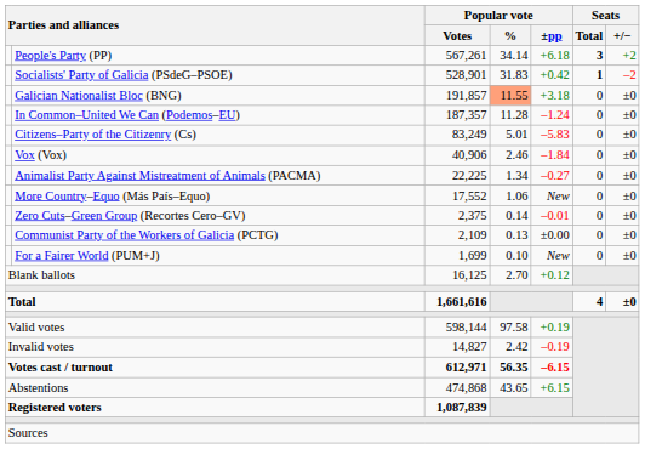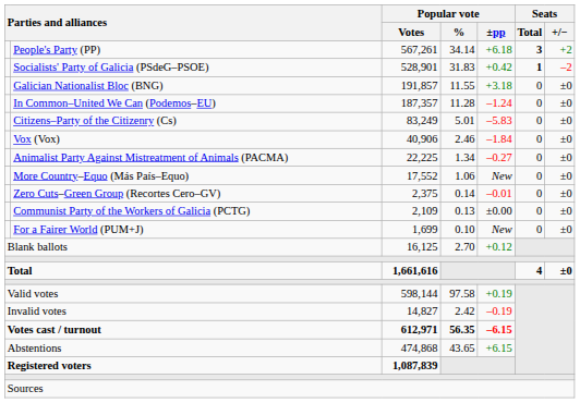Galician Nationalist Bloc (BNG) | Popular vote / %: lightsalmon background -> no background
